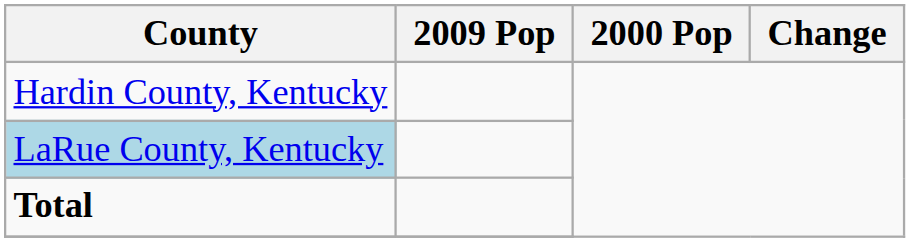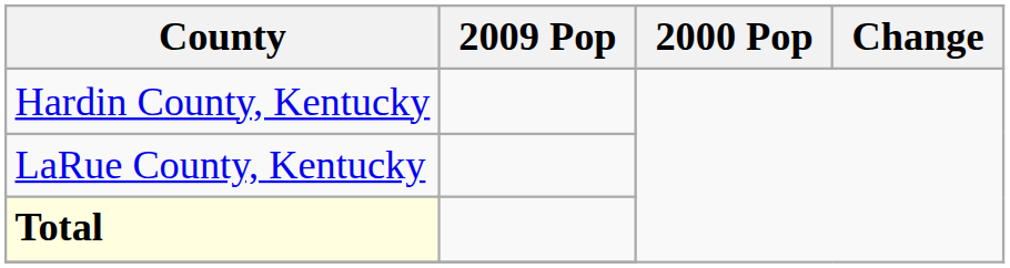LaRue County, Kentucky | County: lightblue background -> no background
Total | County: no background -> lightyellow background
